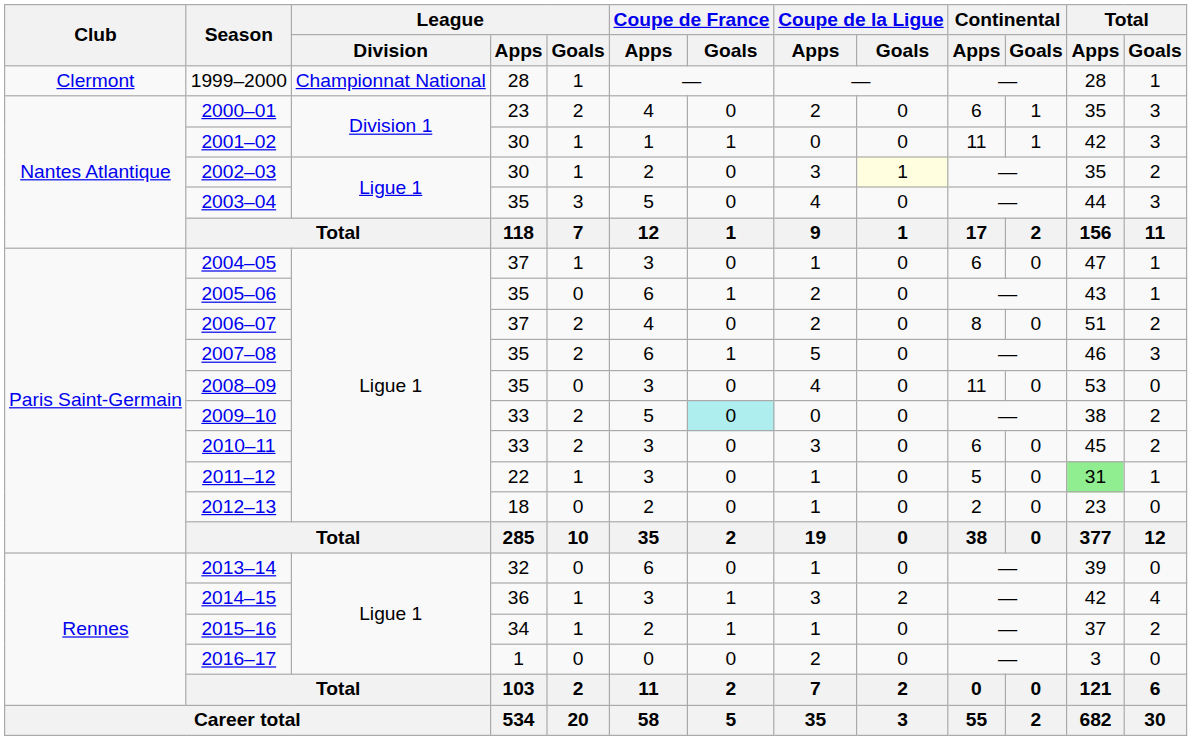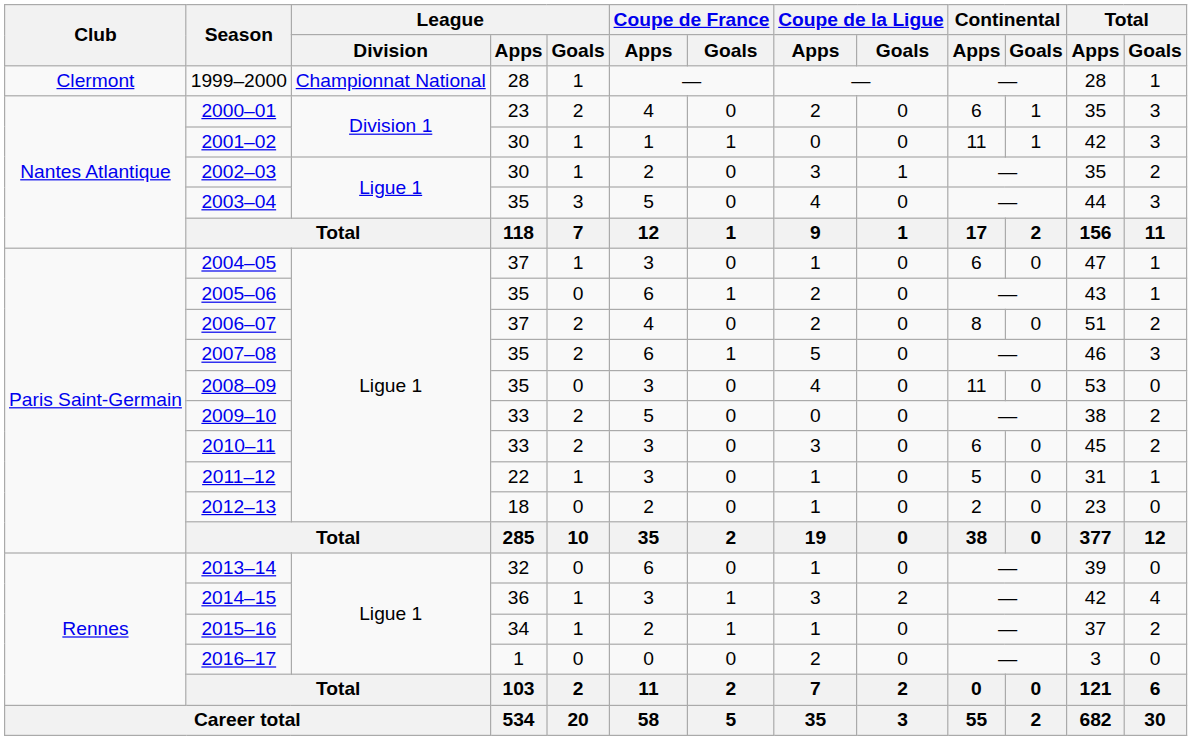2002–03 | Coupe de la Ligue / Goals: lightyellow background -> no background
2009–10 | Coupe de France / Goals: paleturquoise background -> no background
2011–12 | Total / Apps: lightgreen background -> no background
